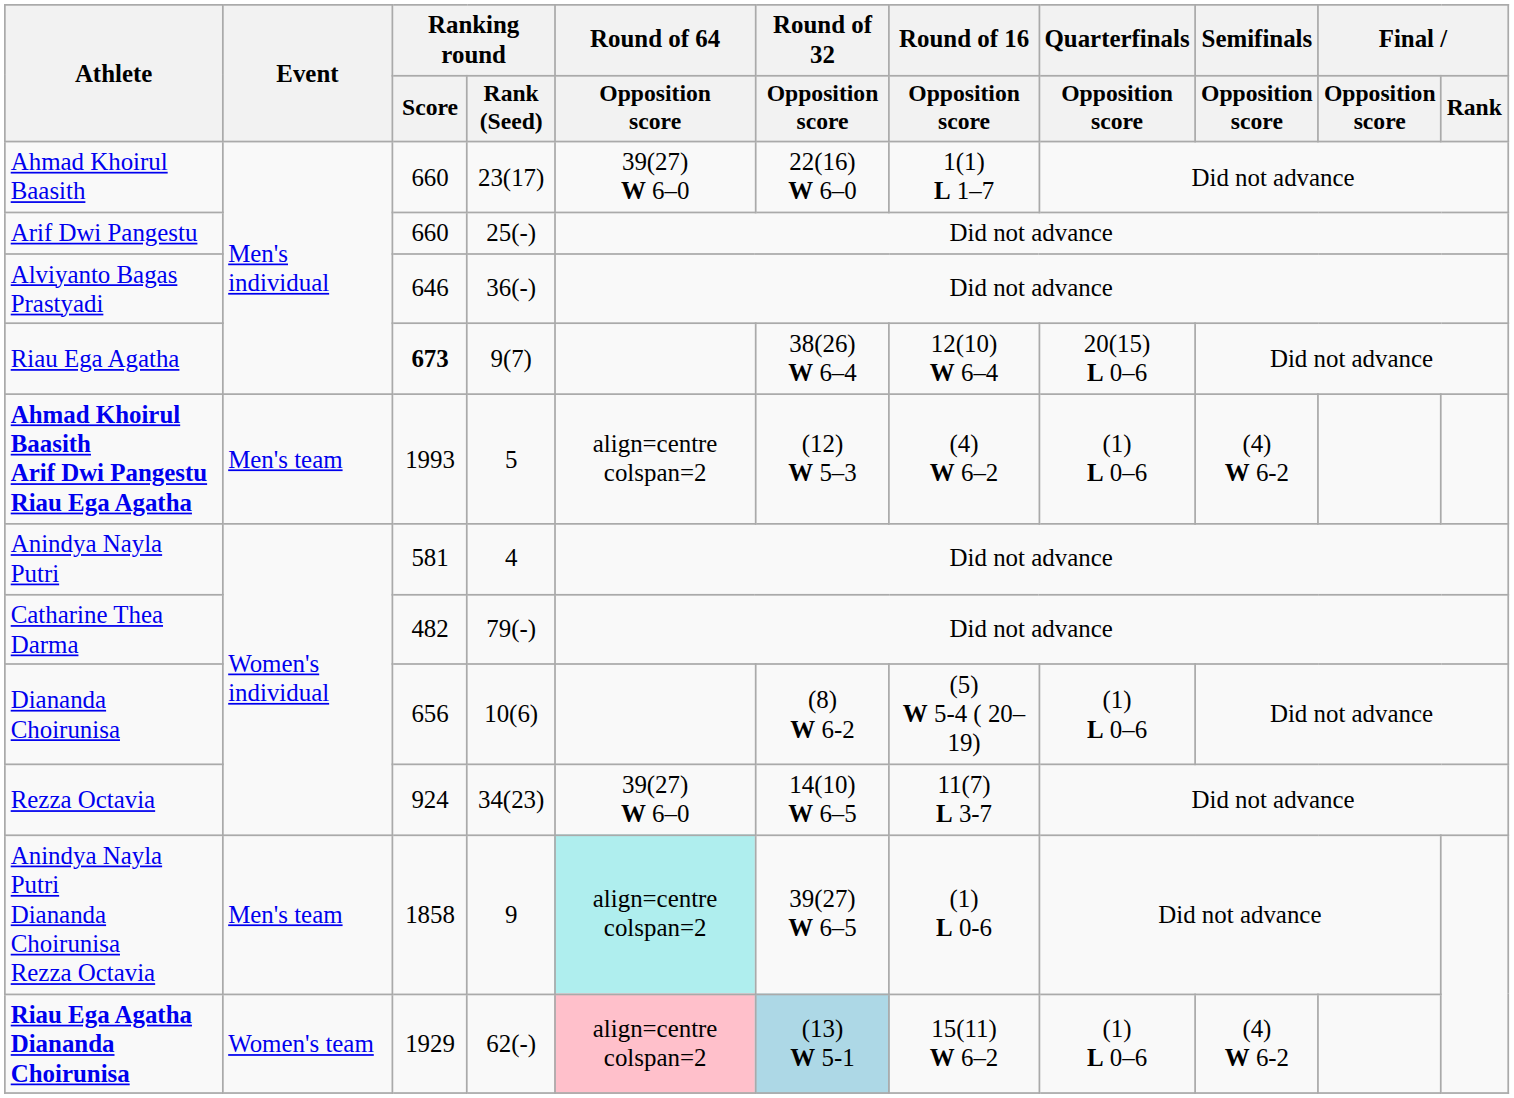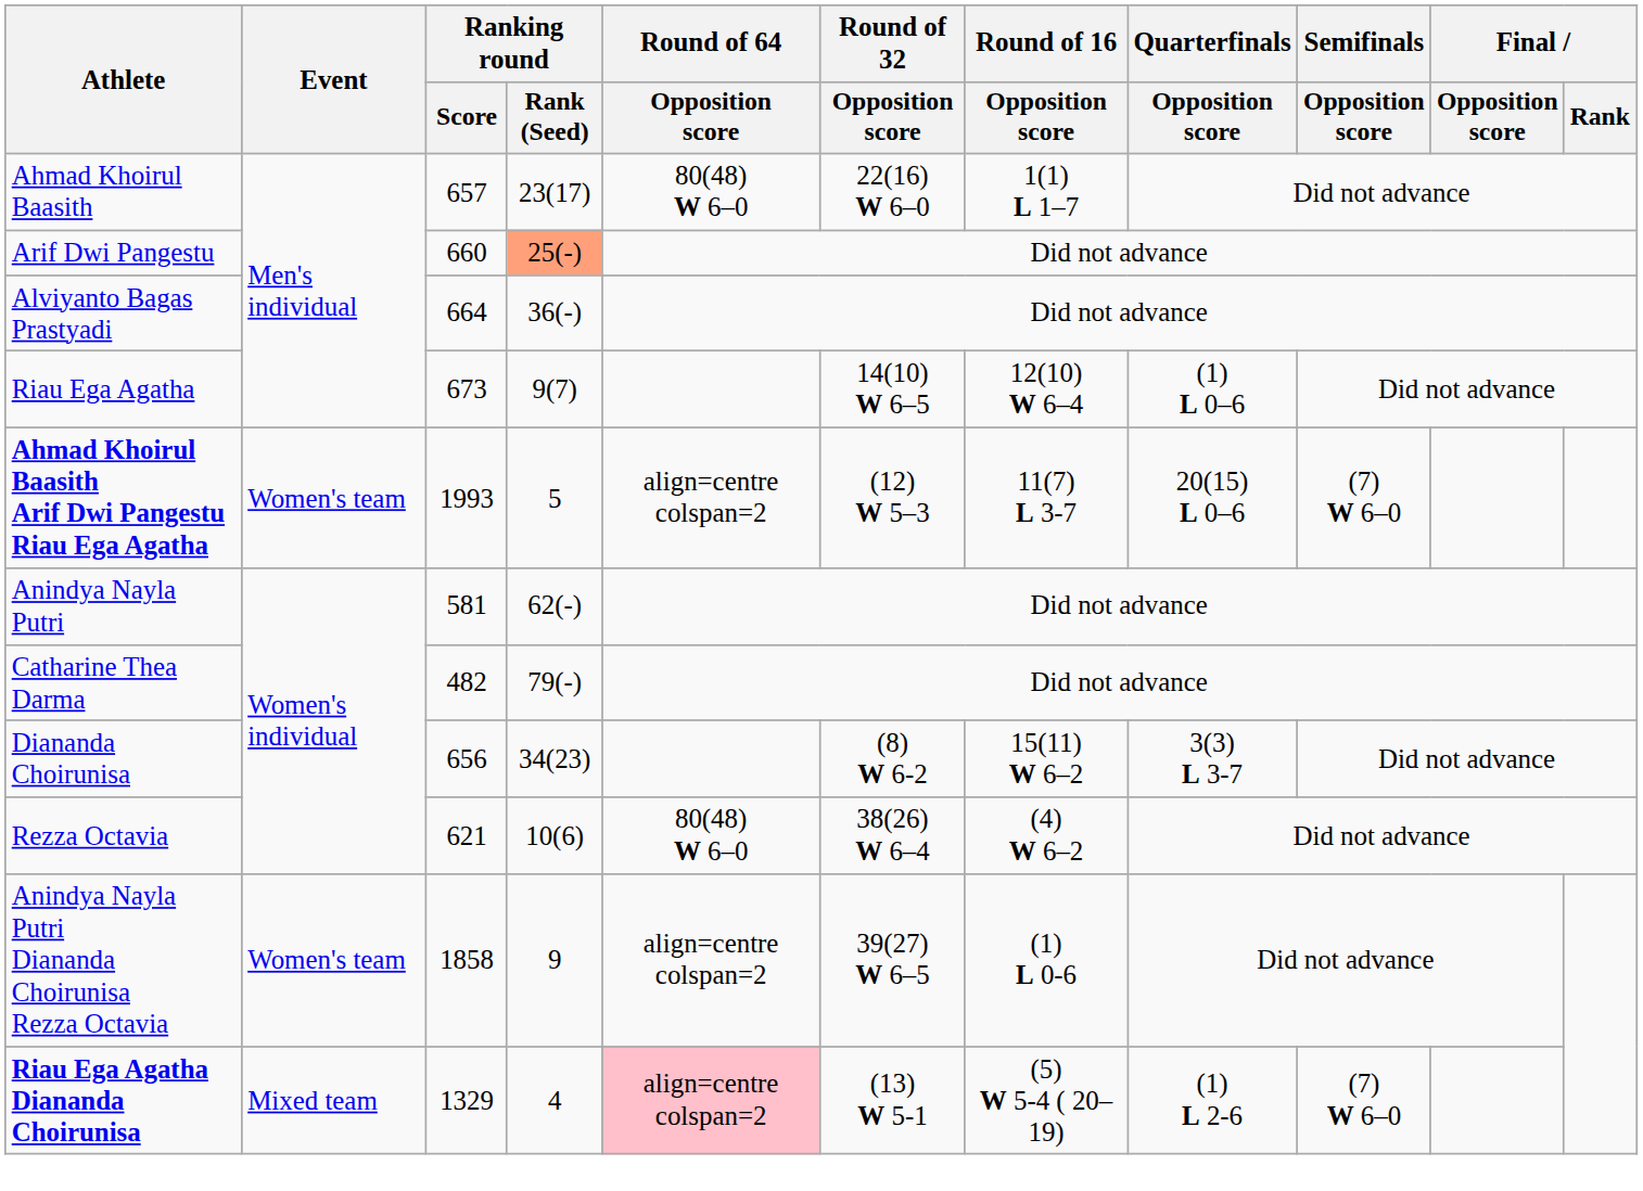Ahmad Khoirul Baasith | Ranking round / Score: 660 -> 657
Ahmad Khoirul Baasith | Round of 64 / Opposition score: 39(27) W 6–0 -> 80(48) W 6–0
Arif Dwi Pangestu | Ranking round / Rank (Seed): no background -> lightsalmon background
Alviyanto Bagas Prastyadi | Ranking round / Score: 646 -> 664
Riau Ega Agatha | Ranking round / Score: bold -> normal
Riau Ega Agatha | Round of 32 / Opposition score: 38(26) W 6–4 -> 14(10) W 6–5
Riau Ega Agatha | Quarterfinals / Opposition score: 20(15) L 0–6 -> (1) L 0–6
Ahmad Khoirul Baasith Arif Dwi Pangestu Riau Ega Agatha | Event: Men's team -> Women's team
Ahmad Khoirul Baasith Arif Dwi Pangestu Riau Ega Agatha | Round of 16 / Opposition score: (4) W 6–2 -> 11(7) L 3-7
Ahmad Khoirul Baasith Arif Dwi Pangestu Riau Ega Agatha | Quarterfinals / Opposition score: (1) L 0–6 -> 20(15) L 0–6
Ahmad Khoirul Baasith Arif Dwi Pangestu Riau Ega Agatha | Semifinals / Opposition score: (4) W 6-2 -> (7) W 6–0
Anindya Nayla Putri | Ranking round / Rank (Seed): 4 -> 62(-)
Diananda Choirunisa | Ranking round / Rank (Seed): 10(6) -> 34(23)
Diananda Choirunisa | Round of 16 / Opposition score: (5) W 5-4 ( 20–19) -> 15(11) W 6–2
Diananda Choirunisa | Quarterfinals / Opposition score: (1) L 0–6 -> 3(3) L 3-7
Rezza Octavia | Ranking round / Score: 924 -> 621
Rezza Octavia | Ranking round / Rank (Seed): 34(23) -> 10(6)
Rezza Octavia | Round of 64 / Opposition score: 39(27) W 6–0 -> 80(48) W 6–0
Rezza Octavia | Round of 32 / Opposition score: 14(10) W 6–5 -> 38(26) W 6–4
Rezza Octavia | Round of 16 / Opposition score: 11(7) L 3-7 -> (4) W 6–2
Anindya Nayla Putri Diananda Choirunisa Rezza Octavia | Event: Men's team -> Women's team
Anindya Nayla Putri Diananda Choirunisa Rezza Octavia | Round of 64 / Opposition score: paleturquoise background -> no background
Riau Ega Agatha Diananda Choirunisa | Event: Women's team -> Mixed team
Riau Ega Agatha Diananda Choirunisa | Ranking round / Score: 1929 -> 1329
Riau Ega Agatha Diananda Choirunisa | Ranking round / Rank (Seed): 62(-) -> 4
Riau Ega Agatha Diananda Choirunisa | Round of 32 / Opposition score: lightblue background -> no background
Riau Ega Agatha Diananda Choirunisa | Round of 16 / Opposition score: 15(11) W 6–2 -> (5) W 5-4 ( 20–19)
Riau Ega Agatha Diananda Choirunisa | Quarterfinals / Opposition score: (1) L 0–6 -> (1) L 2-6
Riau Ega Agatha Diananda Choirunisa | Semifinals / Opposition score: (4) W 6-2 -> (7) W 6–0
